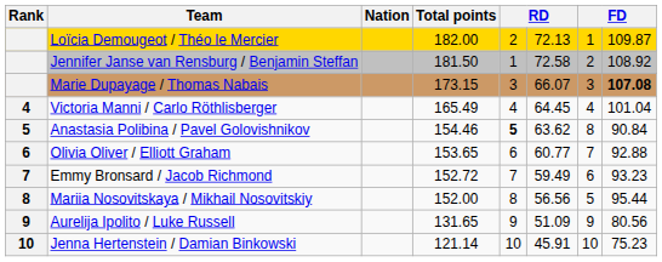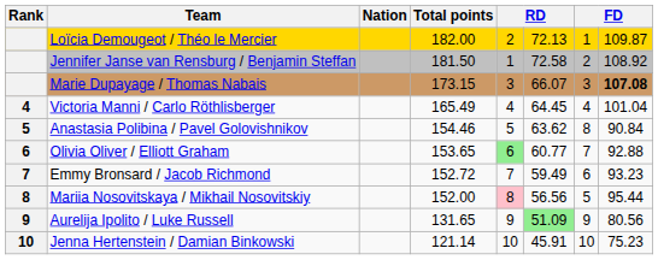Anastasia Polibina / Pavel Golovishnikov | column 5: bold -> normal
Olivia Oliver / Elliott Graham | column 5: no background -> lightgreen background
Mariia Nosovitskaya / Mikhail Nosovitskiy | column 5: no background -> pink background
Aurelija Ipolito / Luke Russell | column 6: no background -> lightgreen background
